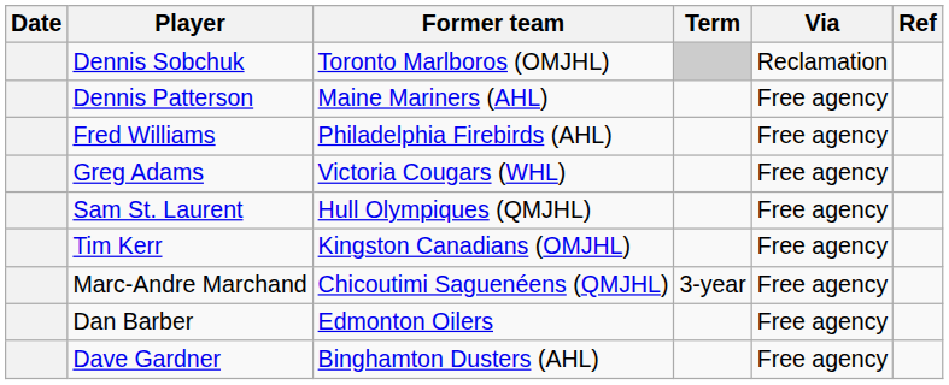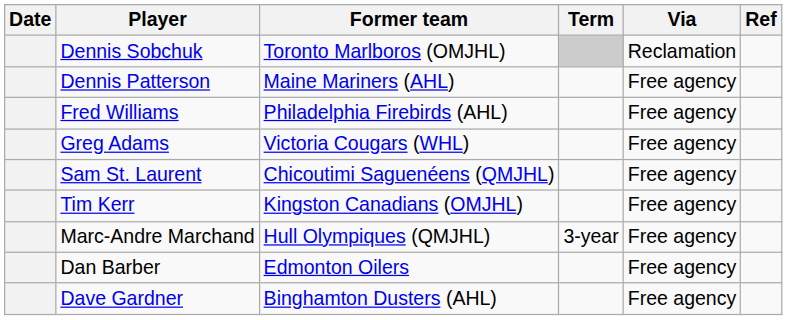Sam St. Laurent | Former team: Hull Olympiques (QMJHL) -> Chicoutimi Saguenéens (QMJHL)
Marc-Andre Marchand | Former team: Chicoutimi Saguenéens (QMJHL) -> Hull Olympiques (QMJHL)
